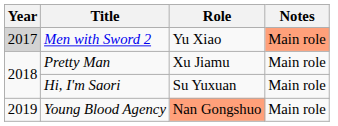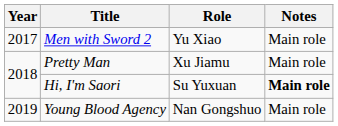Men with Sword 2 | Year: lightgrey background -> no background
Men with Sword 2 | Notes: lightsalmon background -> no background
Hi, I'm Saori | Notes: normal -> bold
Young Blood Agency | Role: lightsalmon background -> no background
